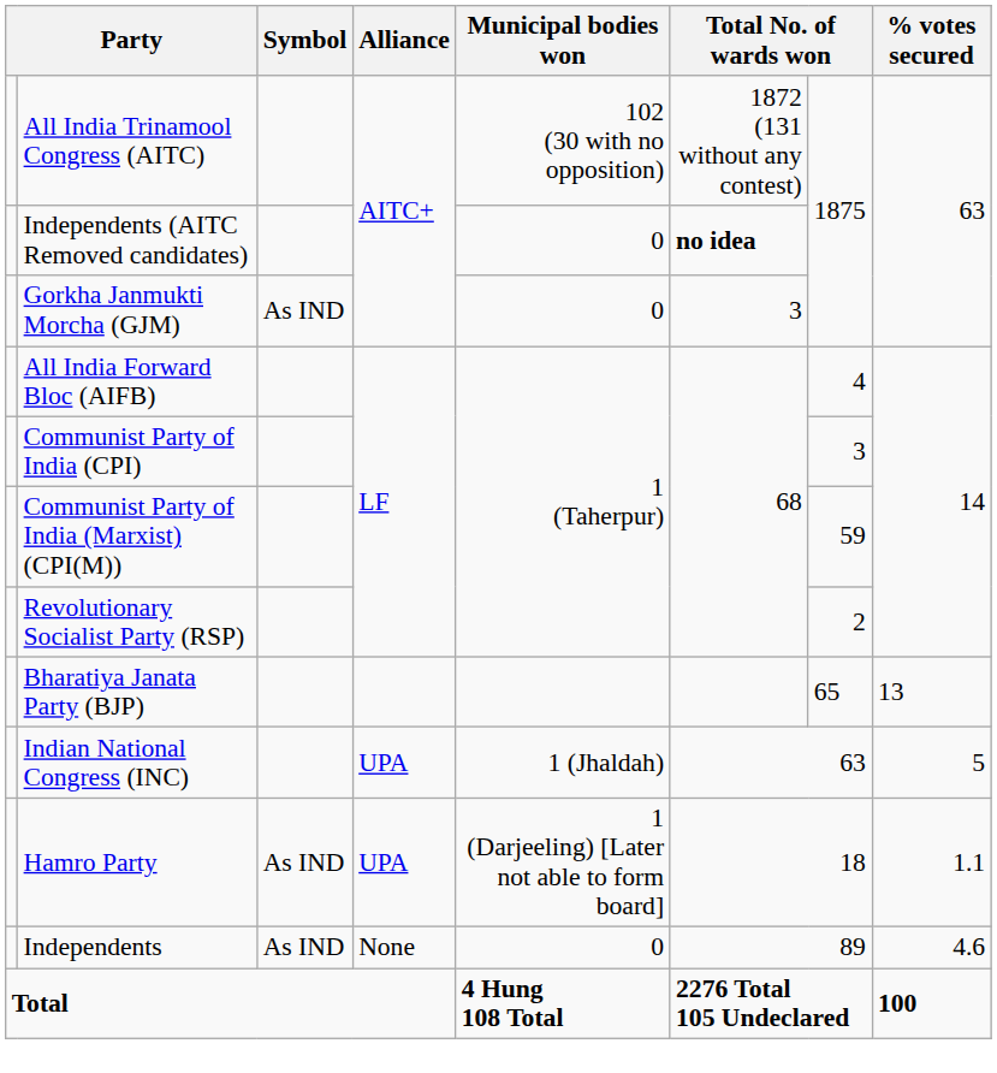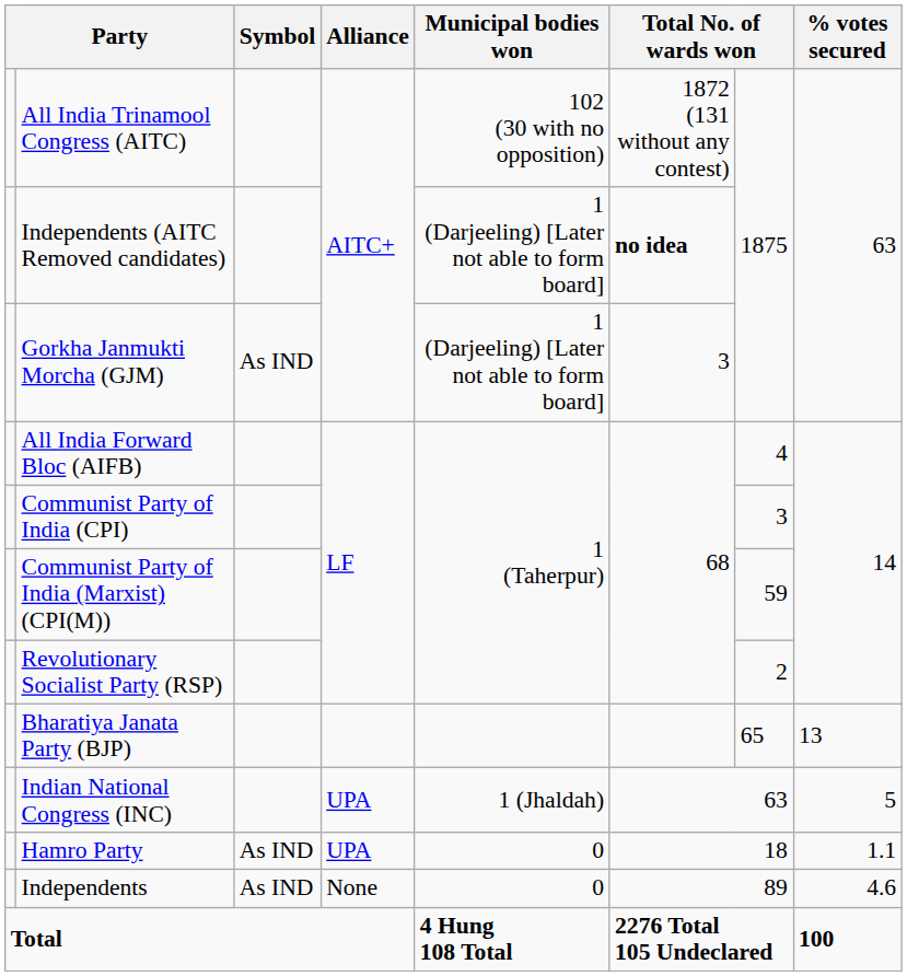Independents (AITC Removed candidates) | Municipal bodies won: 0 -> 1 (Darjeeling) [Later not able to form board]
Gorkha Janmukti Morcha (GJM) | Municipal bodies won: 0 -> 1 (Darjeeling) [Later not able to form board]
Hamro Party | Municipal bodies won: 1 (Darjeeling) [Later not able to form board] -> 0
